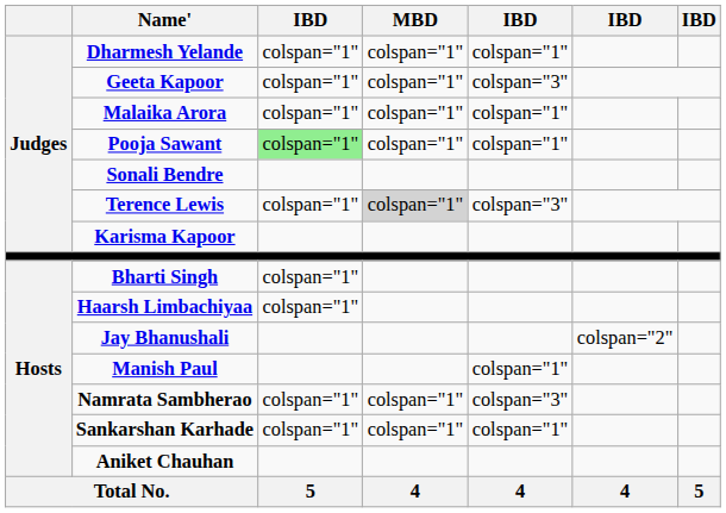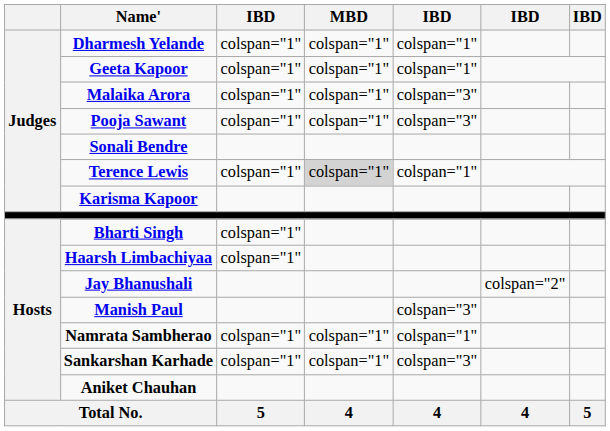Geeta Kapoor | column 5: colspan="3" -> colspan="1"
Malaika Arora | column 5: colspan="1" -> colspan="3"
Pooja Sawant | column 3: lightgreen background -> no background
Pooja Sawant | column 5: colspan="1" -> colspan="3"
Terence Lewis | column 5: colspan="3" -> colspan="1"
Manish Paul | column 5: colspan="1" -> colspan="3"
Namrata Sambherao | column 5: colspan="3" -> colspan="1"
Sankarshan Karhade | column 5: colspan="1" -> colspan="3"
